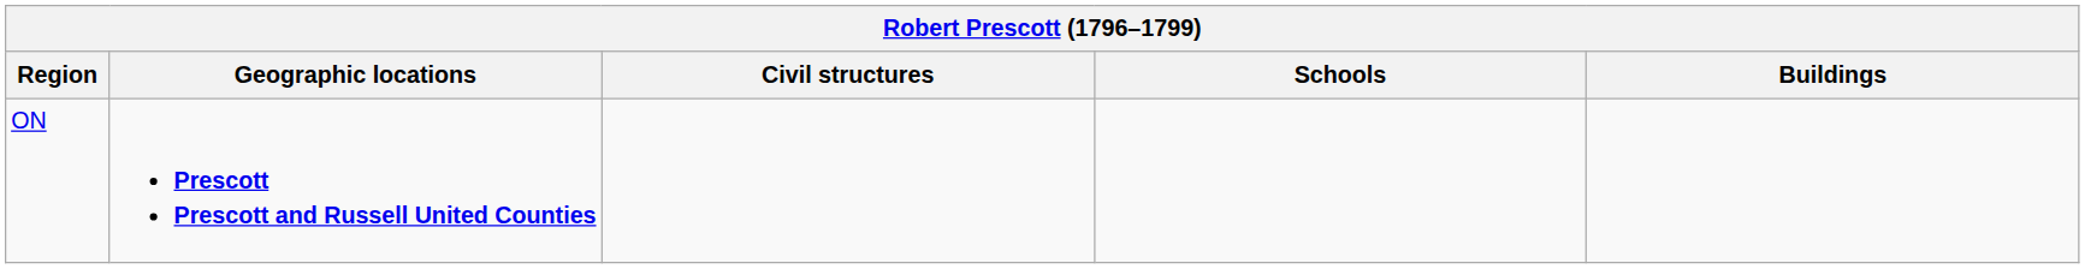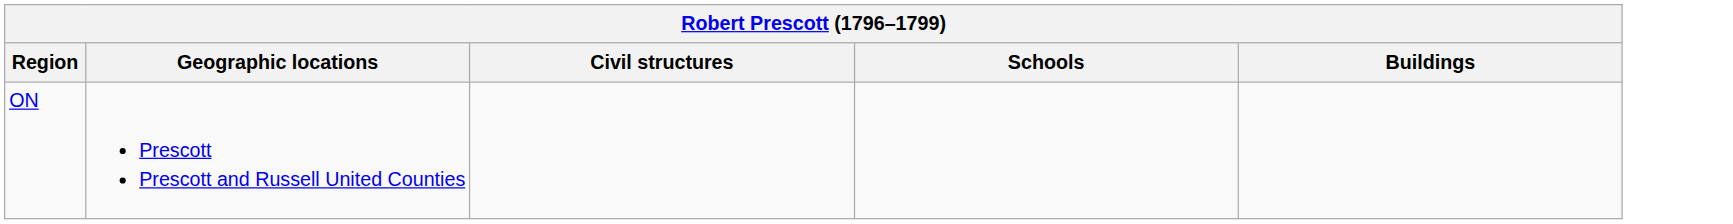ON | Geographic locations: bold -> normal
